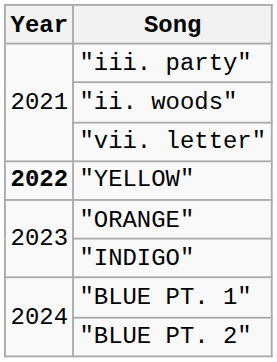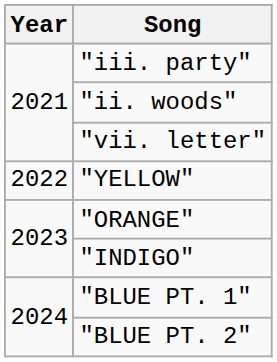"YELLOW" | Year: bold -> normal
